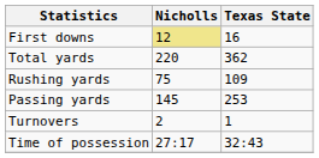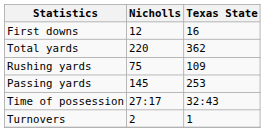First downs | Nicholls: khaki background -> no background
rows swapped: Turnovers <-> Time of possession
